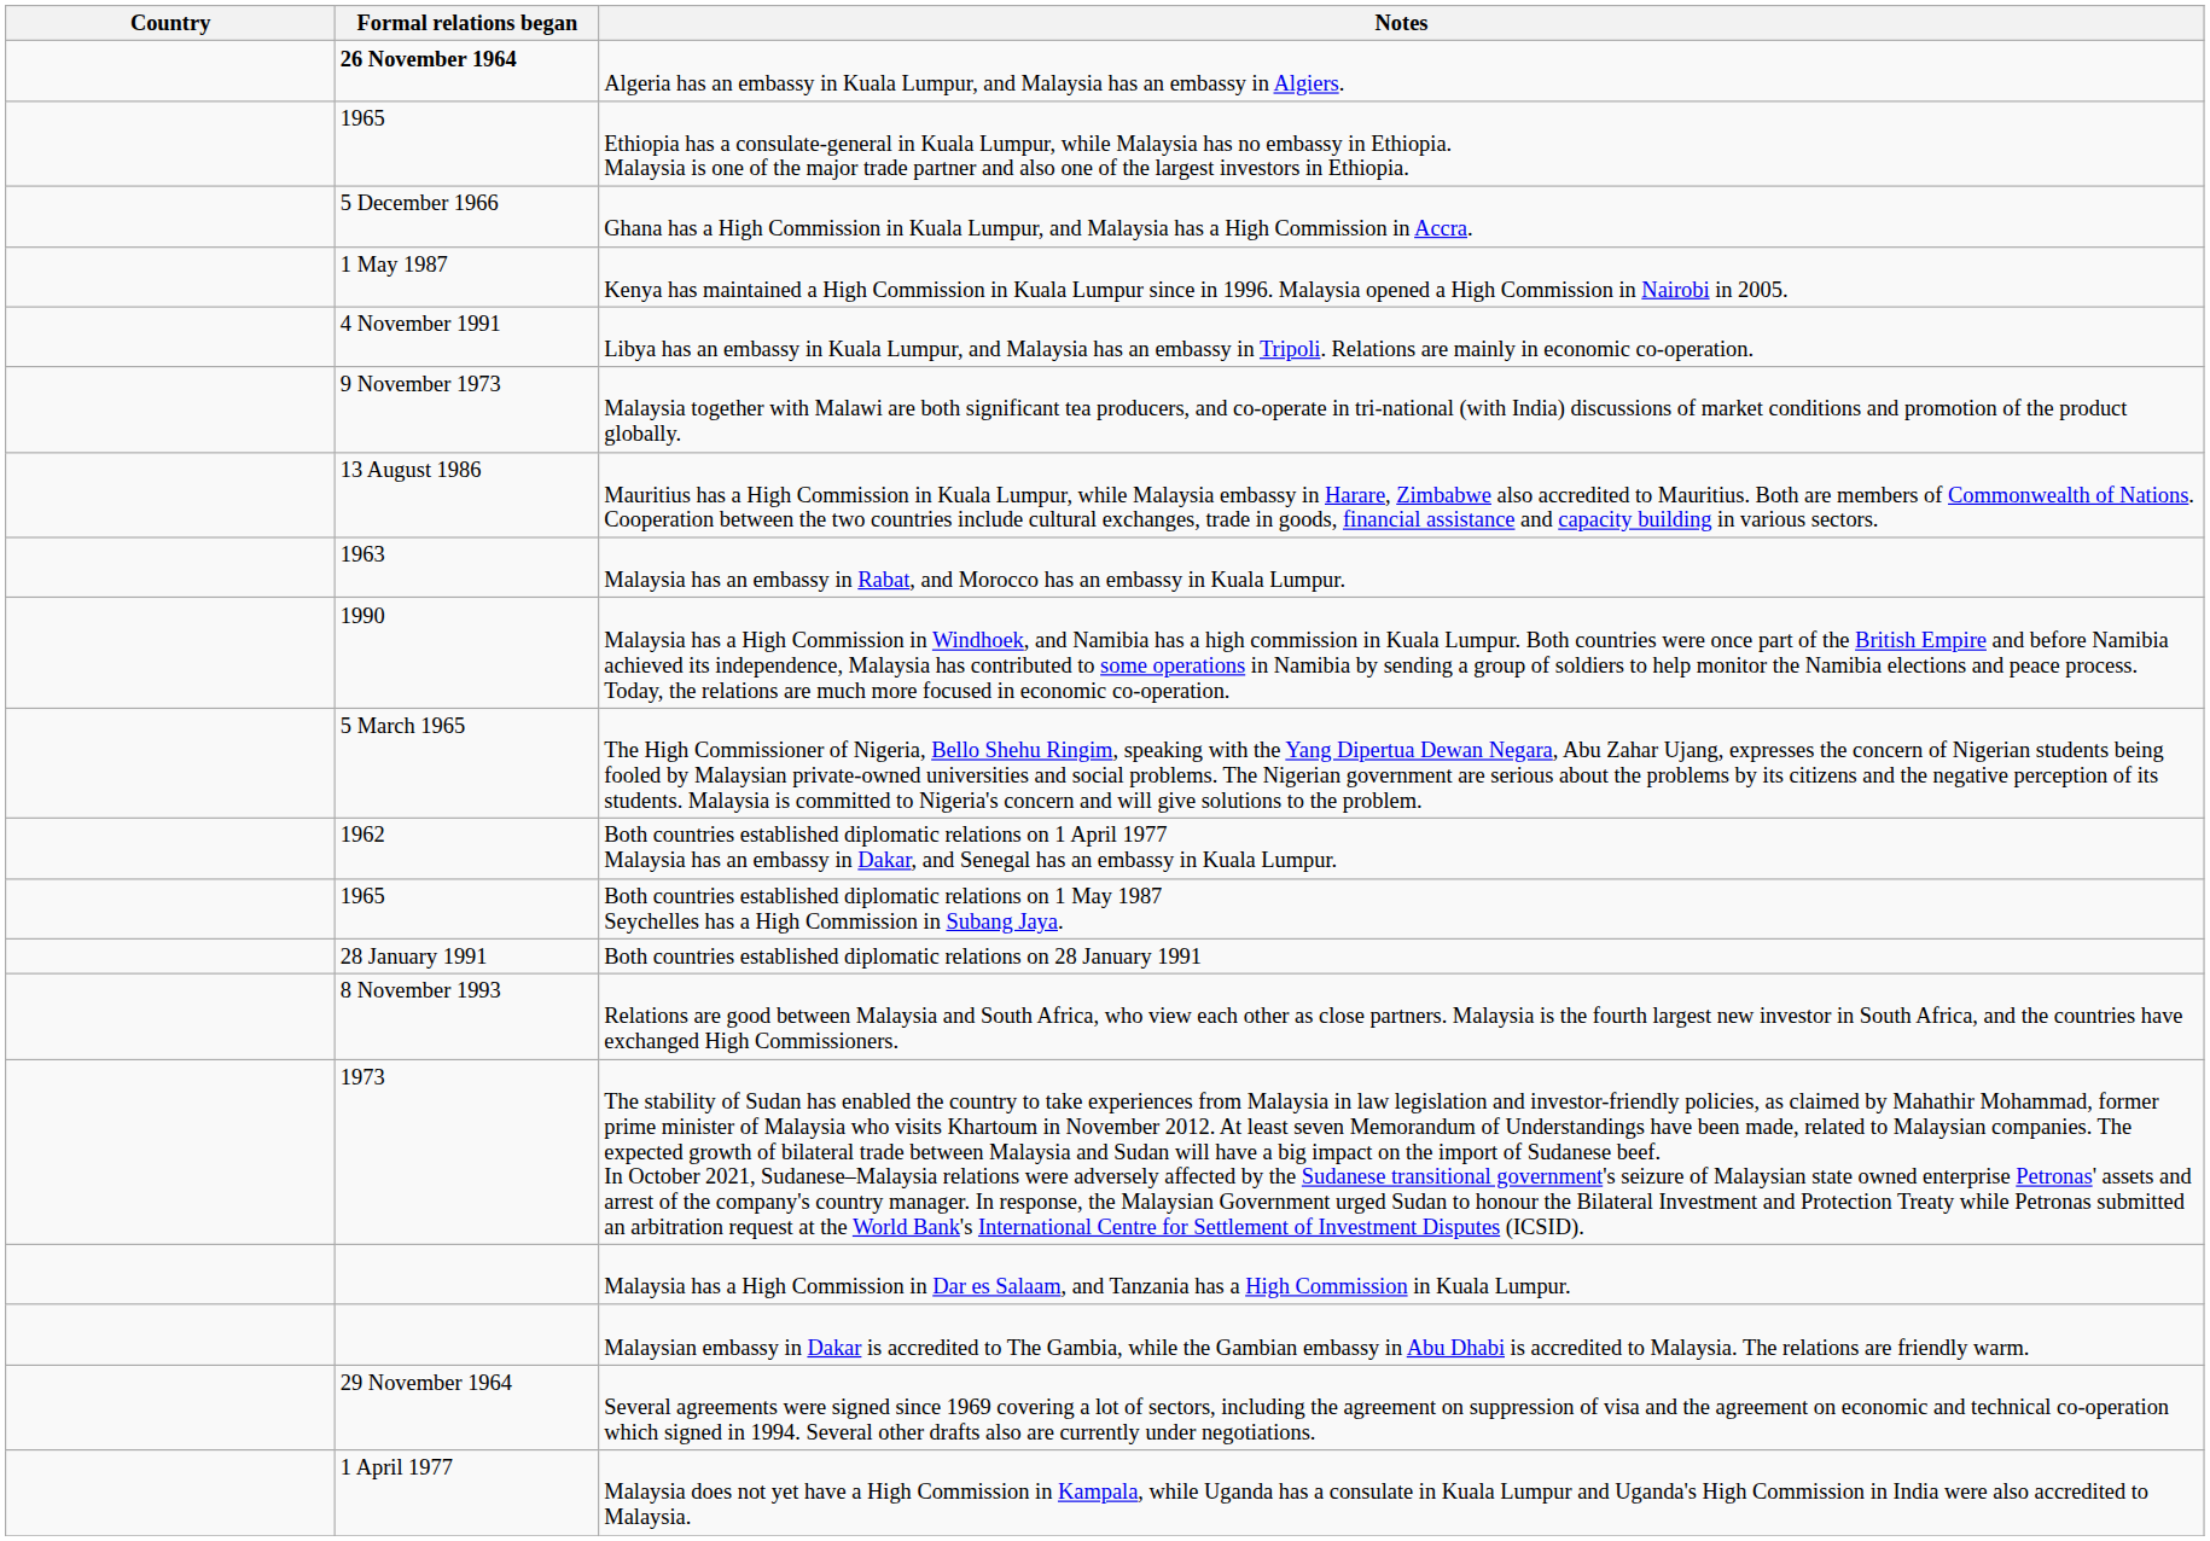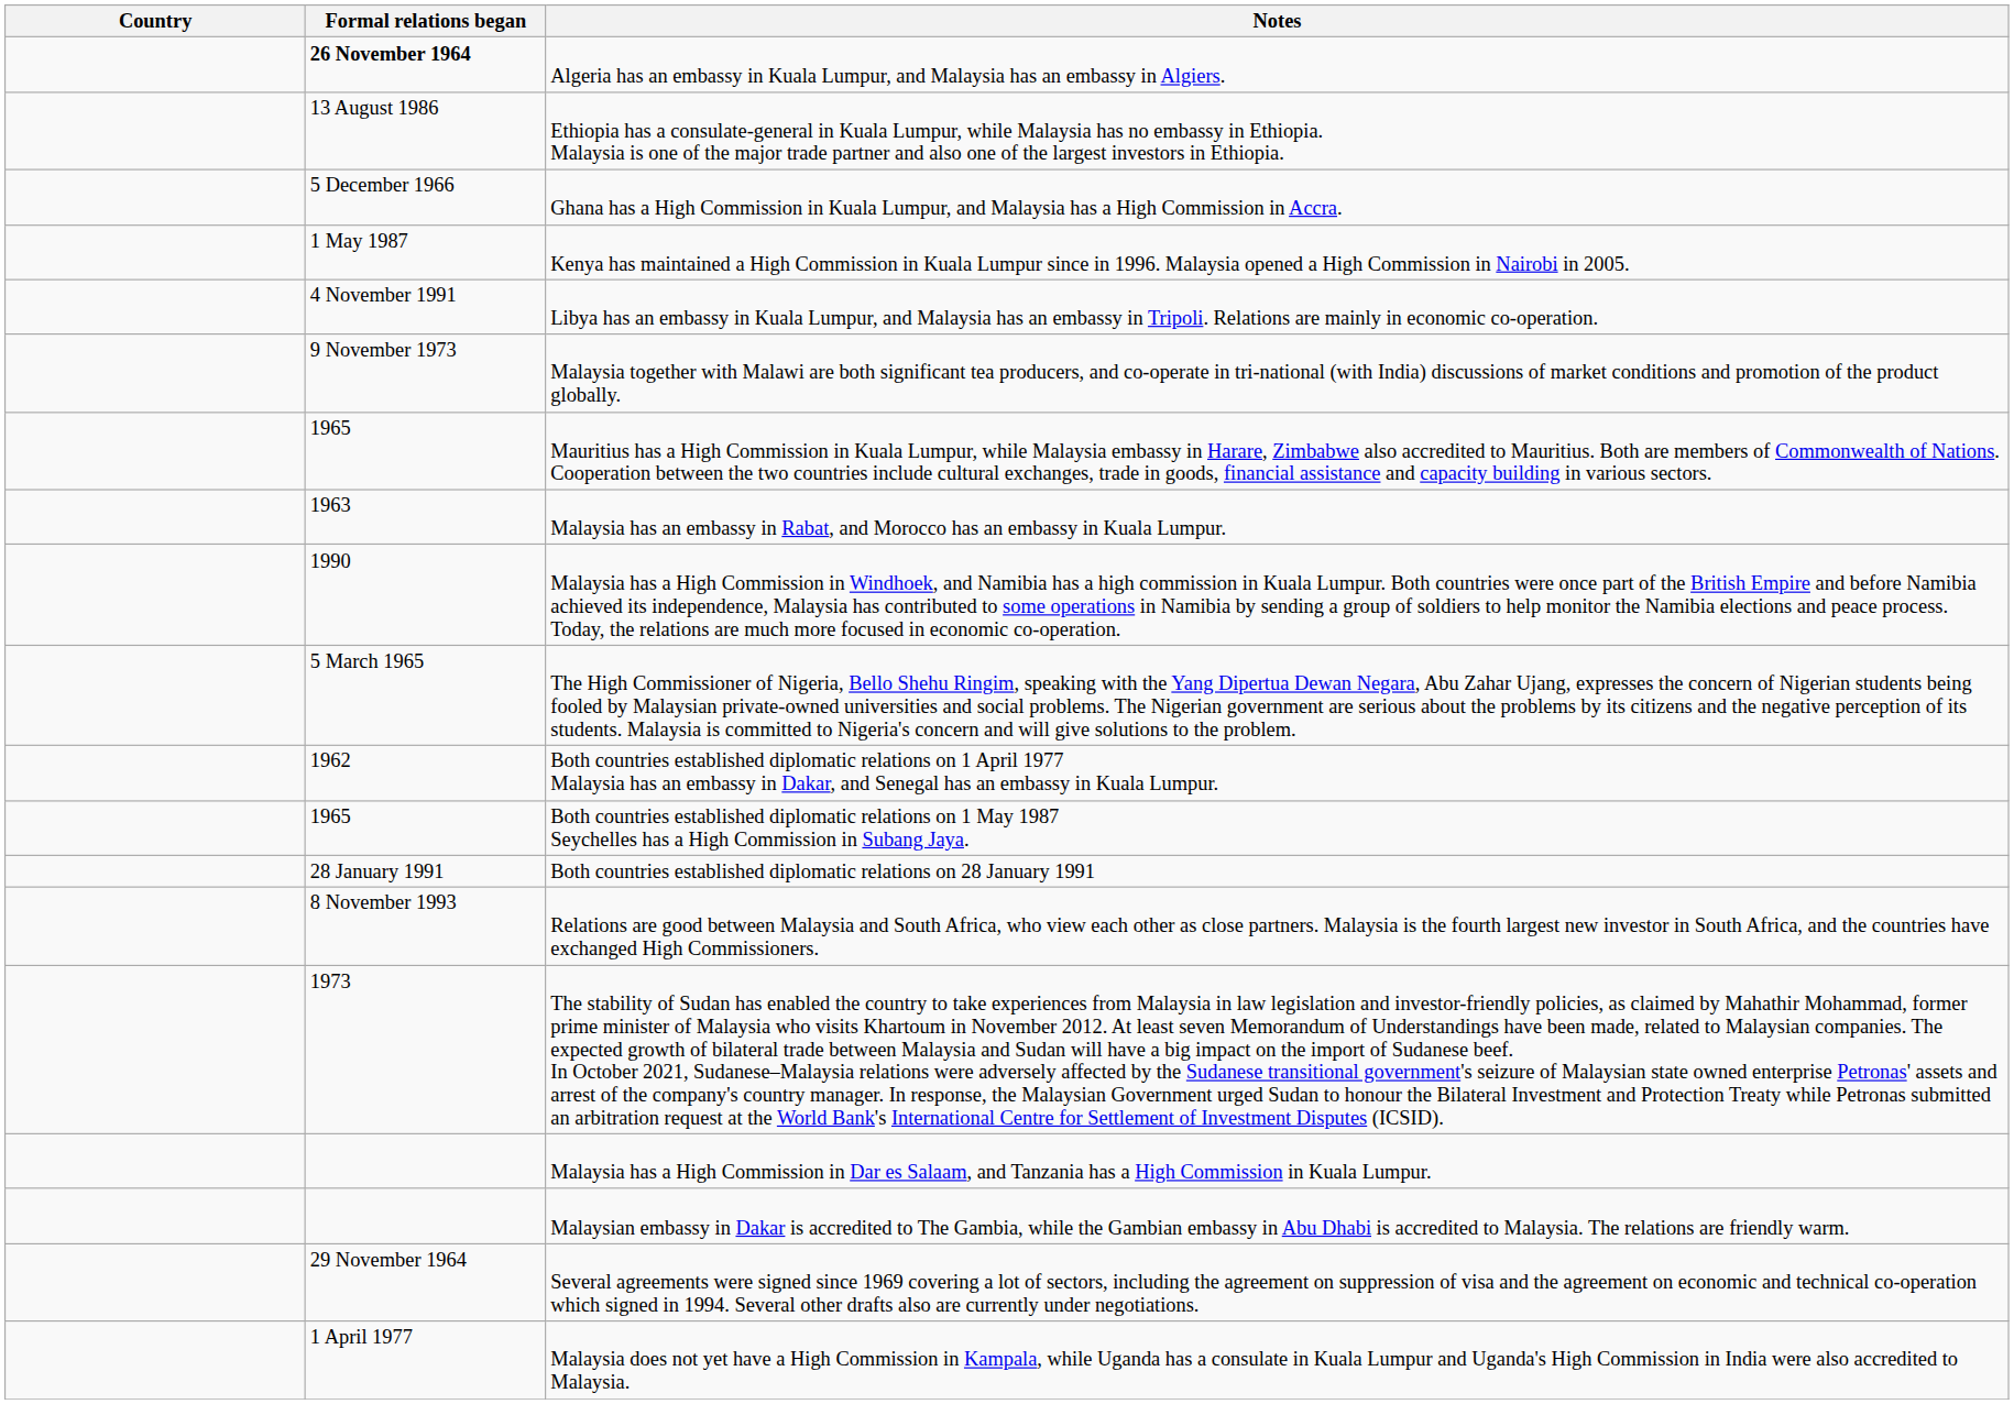row 3 | Formal relations began: 1965 -> 13 August 1986
row 8 | Formal relations began: 13 August 1986 -> 1965
